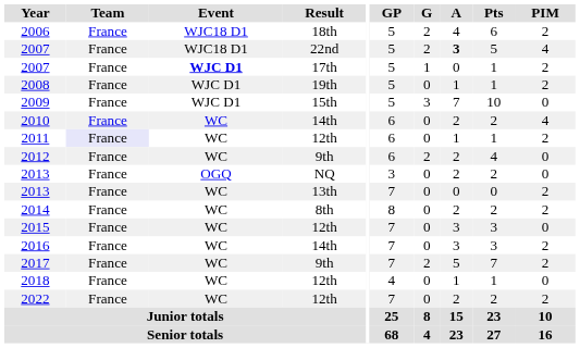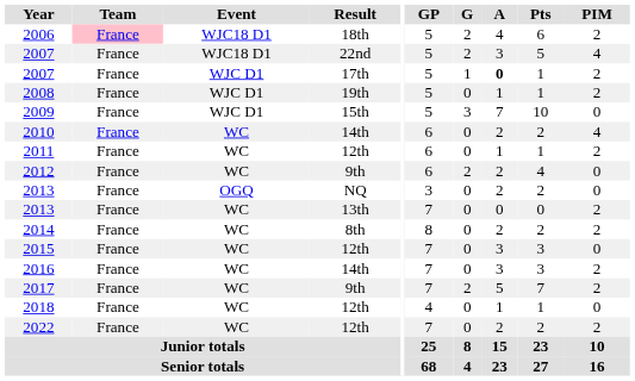2006 | Team: no background -> pink background
2007 / 22nd | A: bold -> normal
2007 / 17th | Event: bold -> normal
2007 / 17th | A: normal -> bold
2011 | Team: lavender background -> no background
